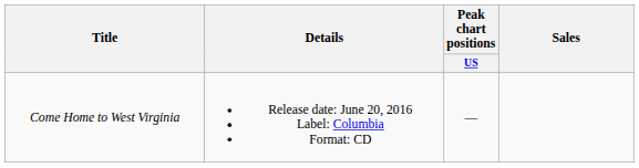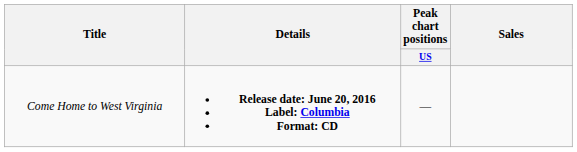Come Home to West Virginia | Details: normal -> bold
